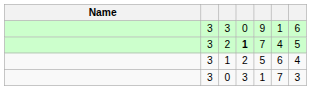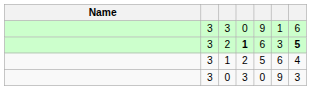row 3 | column 5: 7 -> 6
row 3 | column 6: 4 -> 3
row 3 | column 7: normal -> bold
row 5 | column 5: 1 -> 0
row 5 | column 6: 7 -> 9
